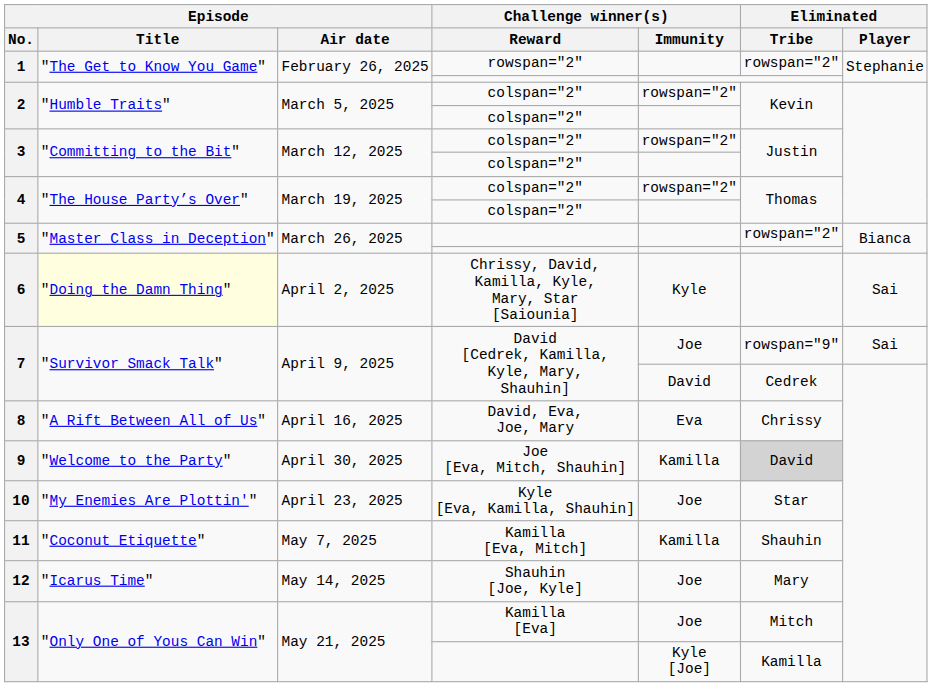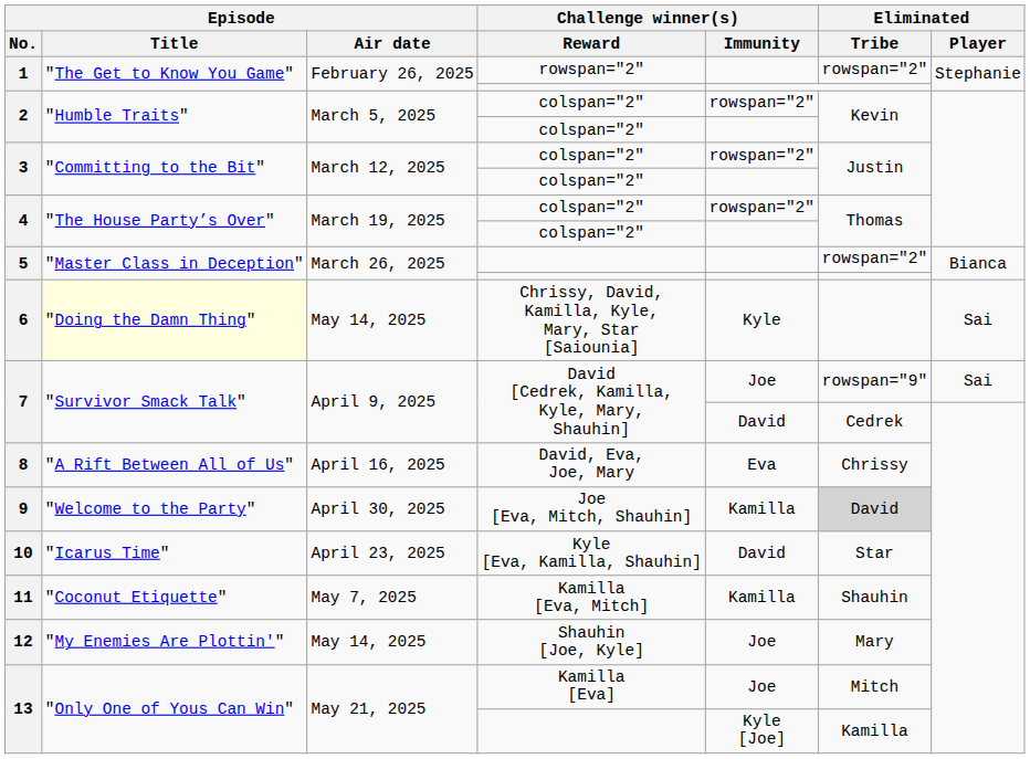6 | Episode / Air date: April 2, 2025 -> May 14, 2025
10 | Episode / Title: "My Enemies Are Plottin'" -> "Icarus Time"
10 | Challenge winner(s) / Immunity: Joe -> David
12 | Episode / Title: "Icarus Time" -> "My Enemies Are Plottin'"
